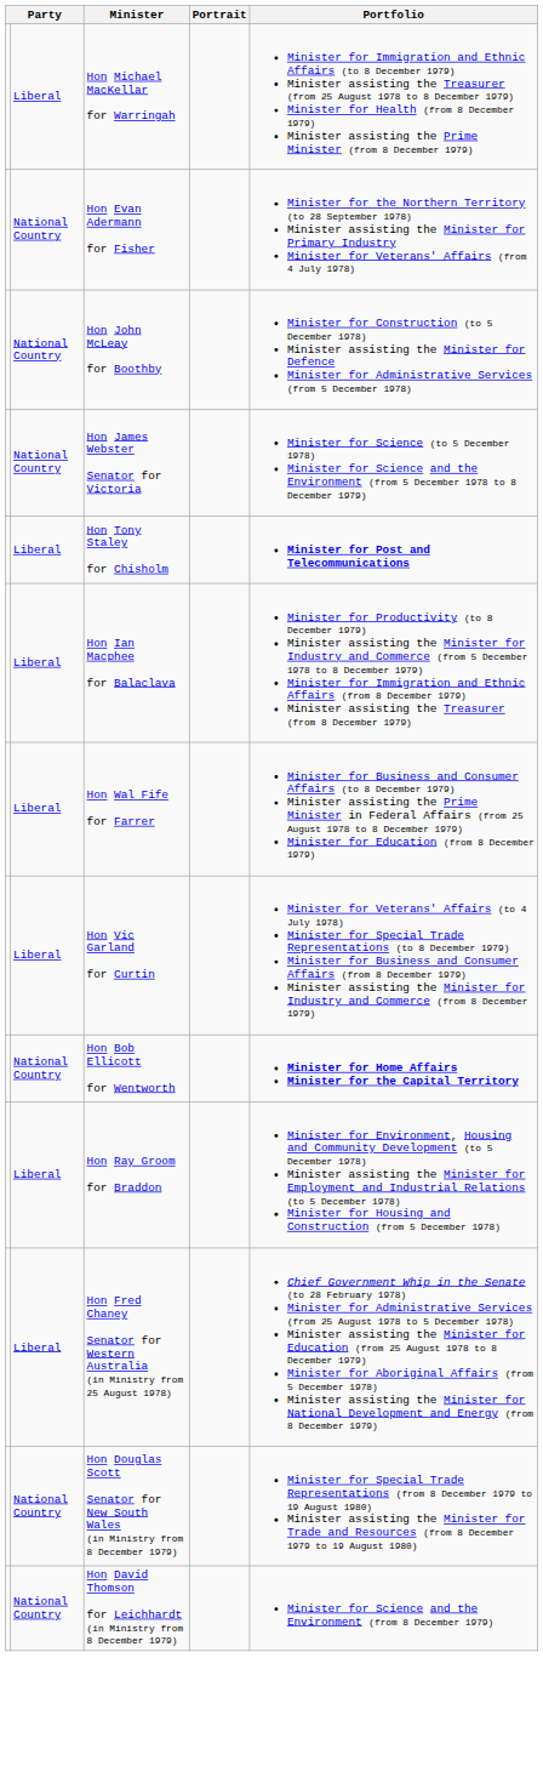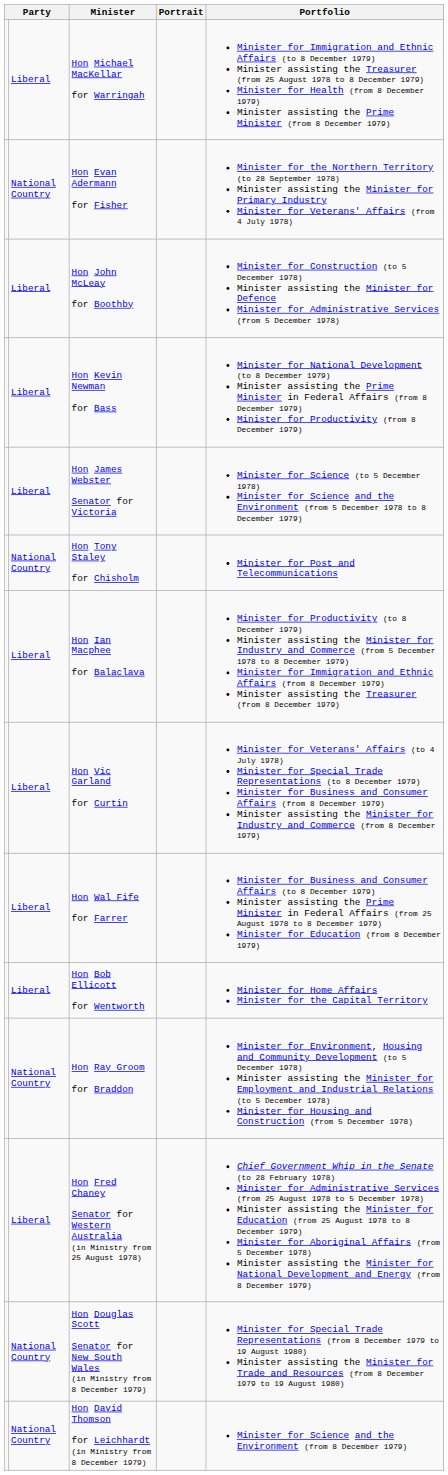Hon John McLeay for Boothby | column 2: National Country -> Liberal
+ row: Liberal | Hon Kevin Newman for Bass | Minister for National Development (to 8 December 1979) Minister assisting the Prime Minister in Federal Affairs (from 8 December 1979) Minister for Productivity (from 8 December 1979)
Hon James Webster Senator for Victoria | column 2: National Country -> Liberal
Hon Tony Staley for Chisholm | column 2: Liberal -> National Country
Hon Tony Staley for Chisholm | Portfolio: bold -> normal
rows swapped: Hon Wal Fife for Farrer <-> Hon Vic Garland for Curtin
Hon Bob Ellicott for Wentworth | column 2: National Country -> Liberal
Hon Bob Ellicott for Wentworth | Portfolio: bold -> normal
Hon Ray Groom for Braddon | column 2: Liberal -> National Country
